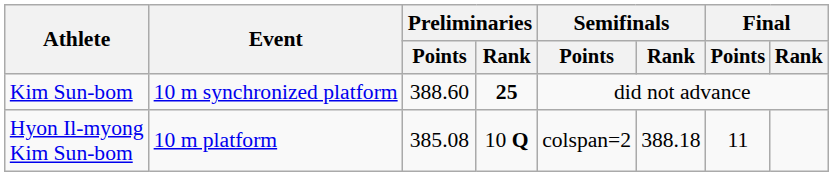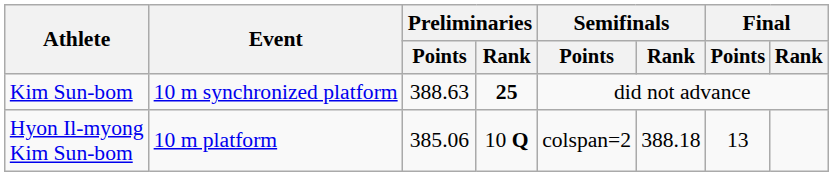Kim Sun-bom | Preliminaries / Points: 388.60 -> 388.63
Hyon Il-myong Kim Sun-bom | Preliminaries / Points: 385.08 -> 385.06
Hyon Il-myong Kim Sun-bom | Final / Points: 11 -> 13
